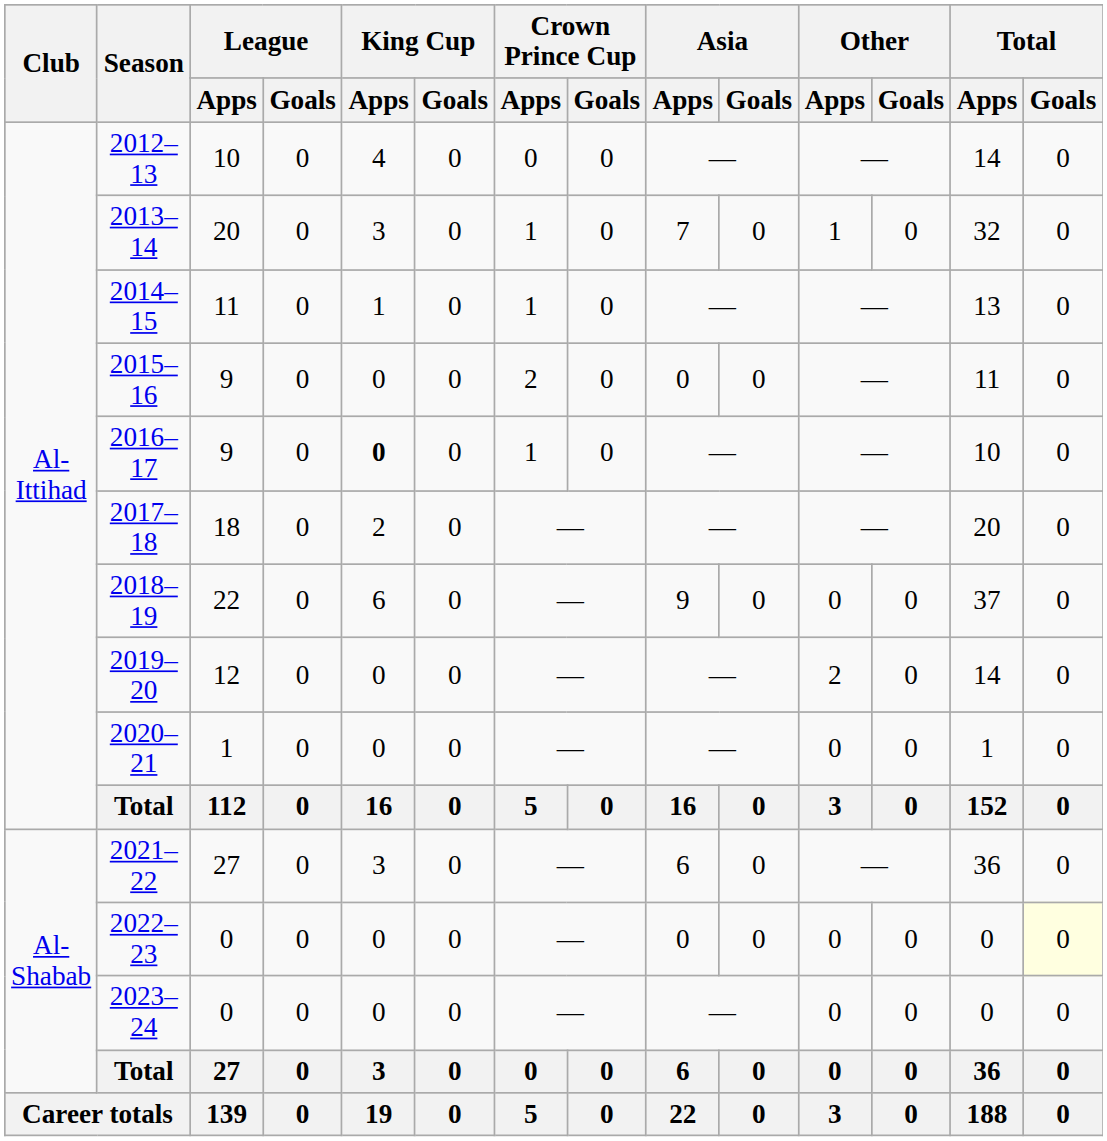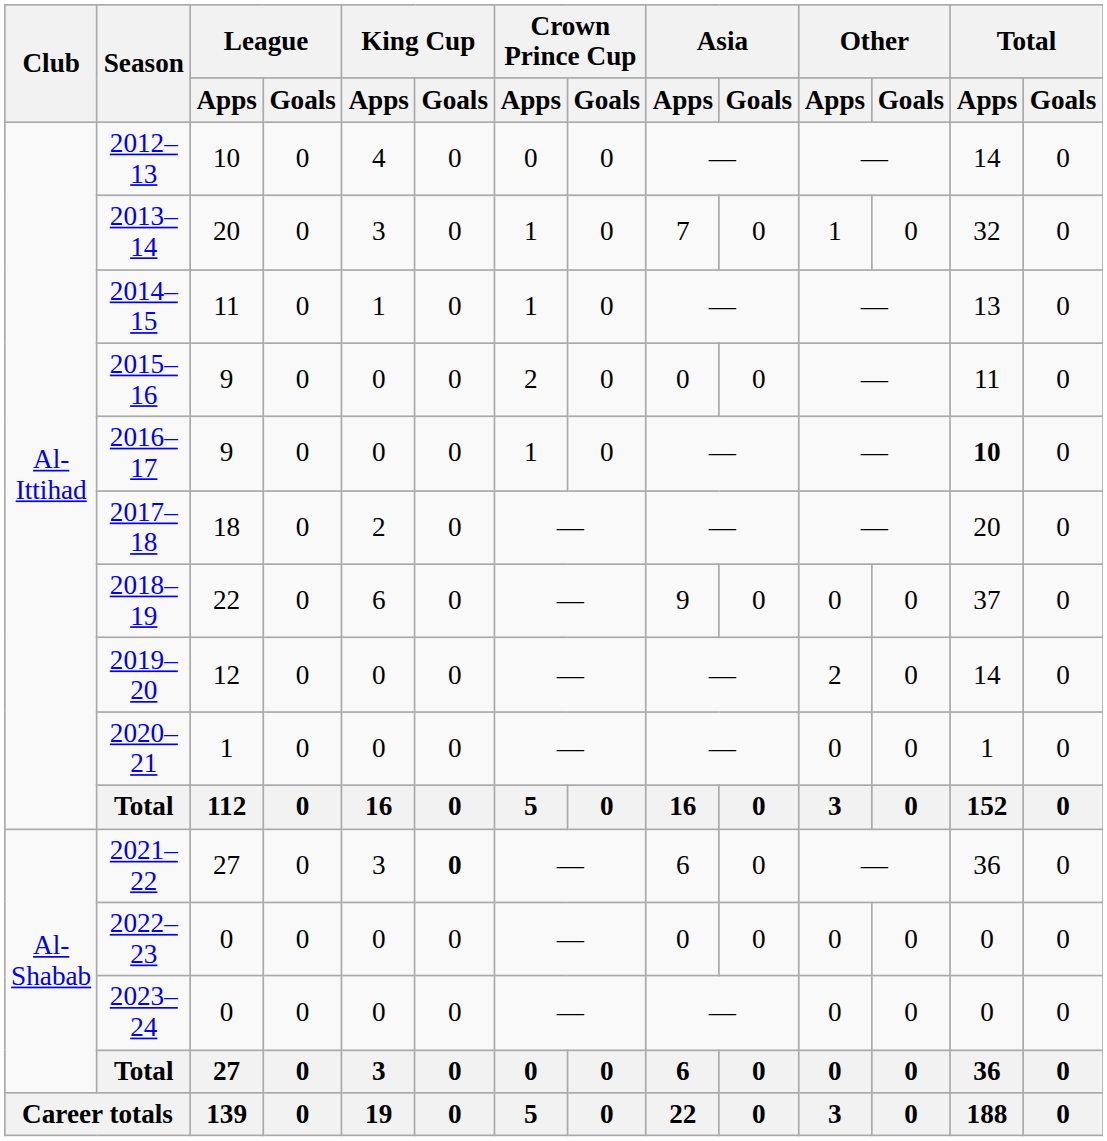2016–17 | King Cup / Apps: bold -> normal
2016–17 | Total / Apps: normal -> bold
2021–22 | King Cup / Goals: normal -> bold
2022–23 | Total / Goals: lightyellow background -> no background
